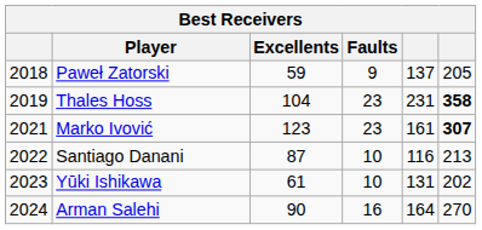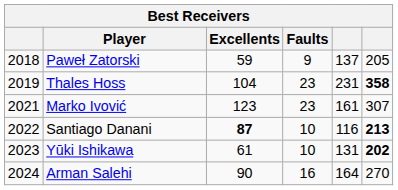Marko Ivović | column 6: bold -> normal
Santiago Danani | Excellents: normal -> bold
Santiago Danani | column 6: normal -> bold
Yūki Ishikawa | column 6: normal -> bold
